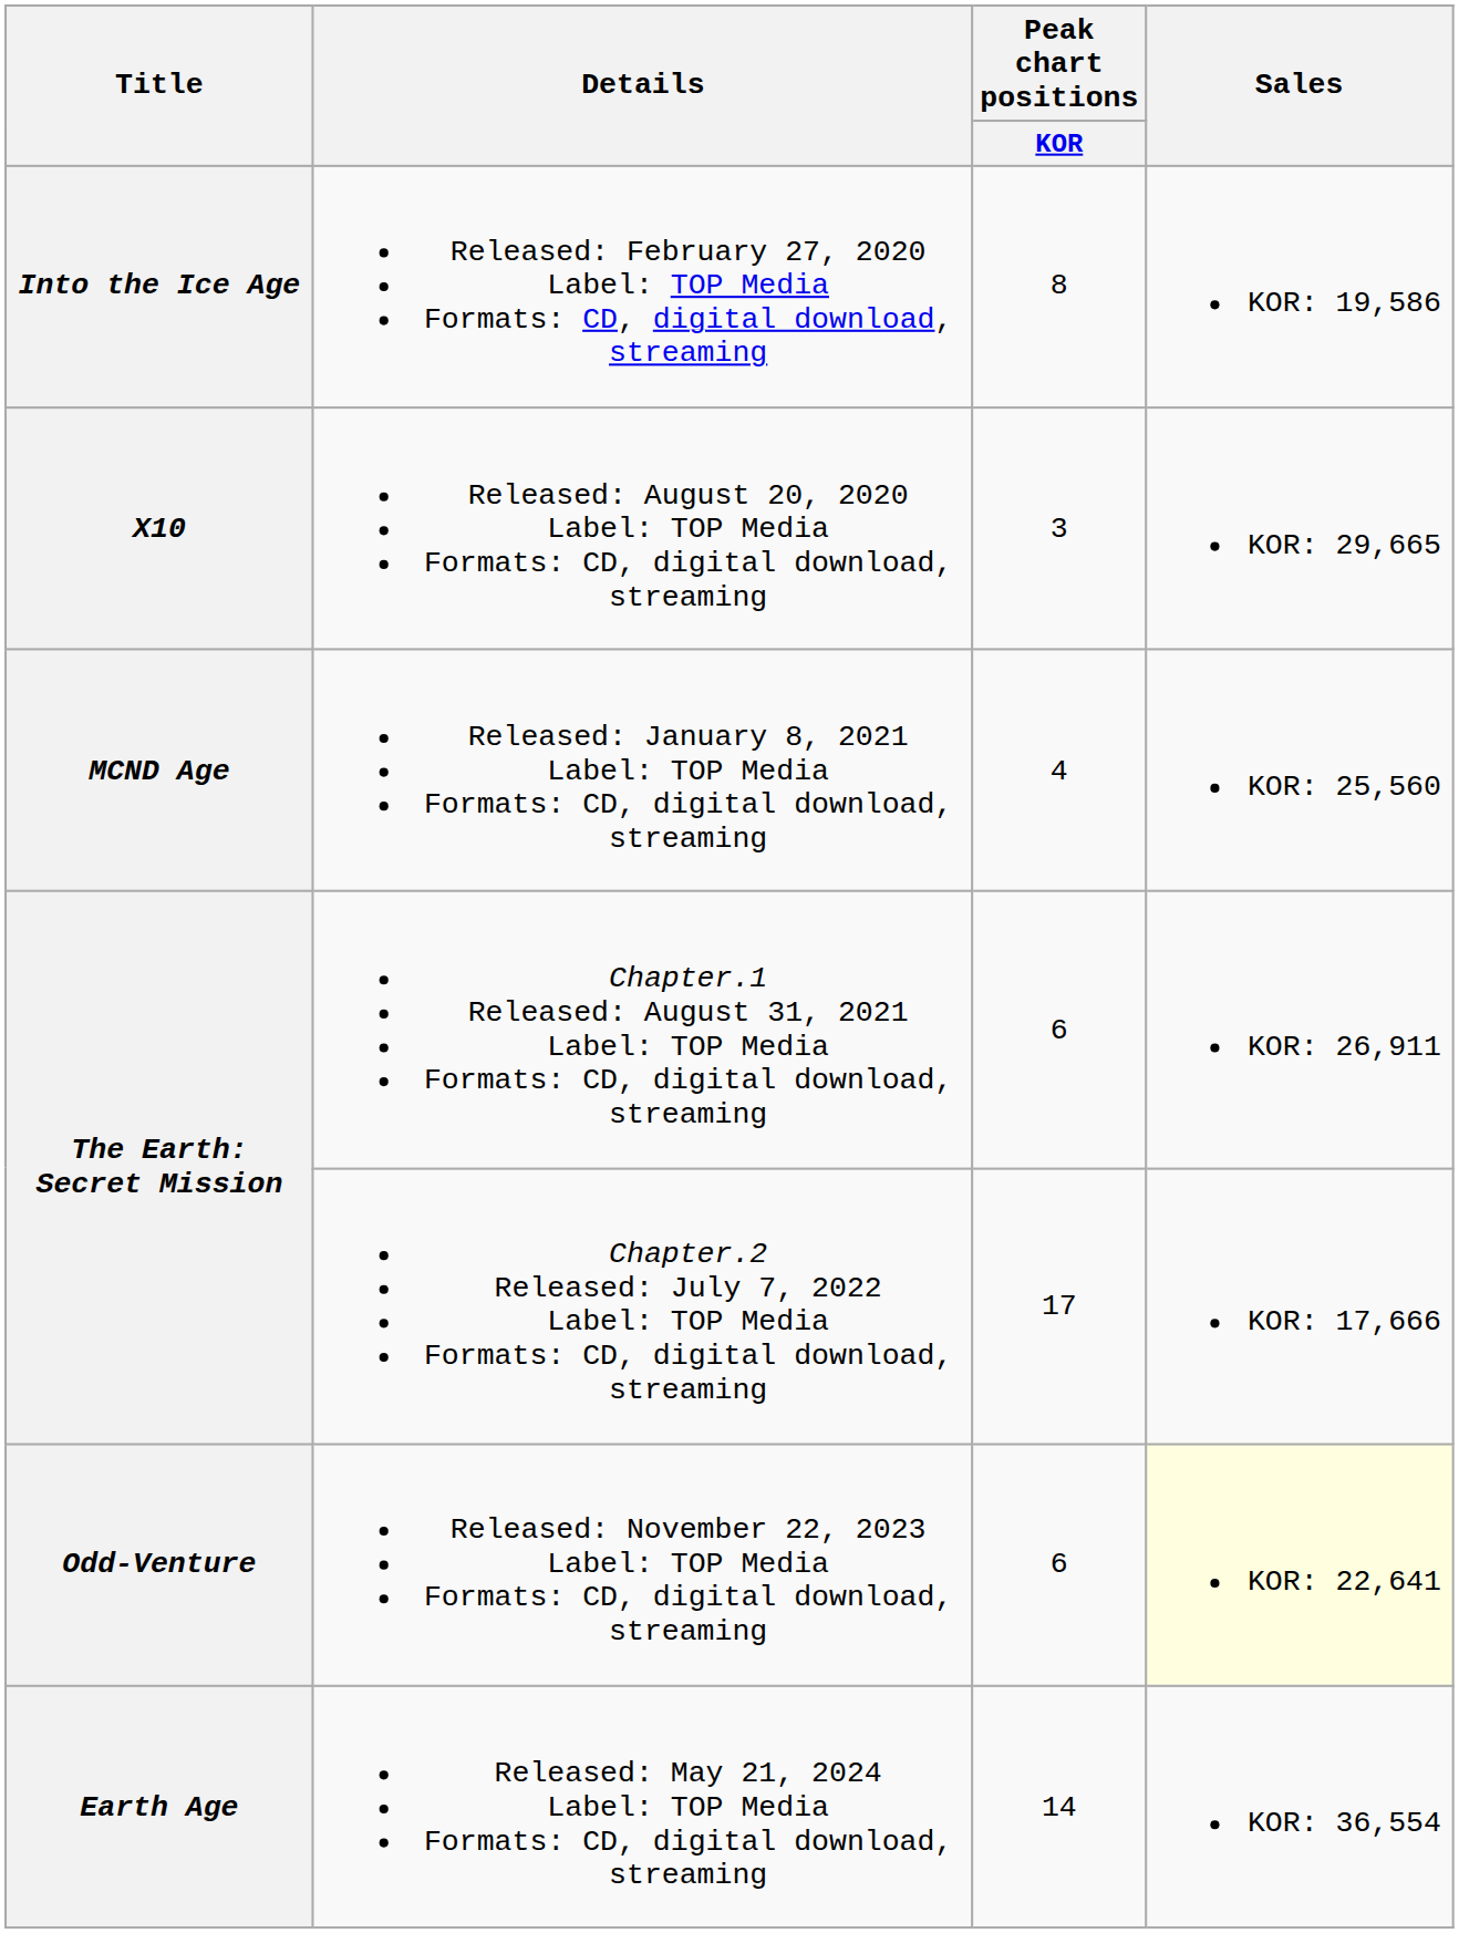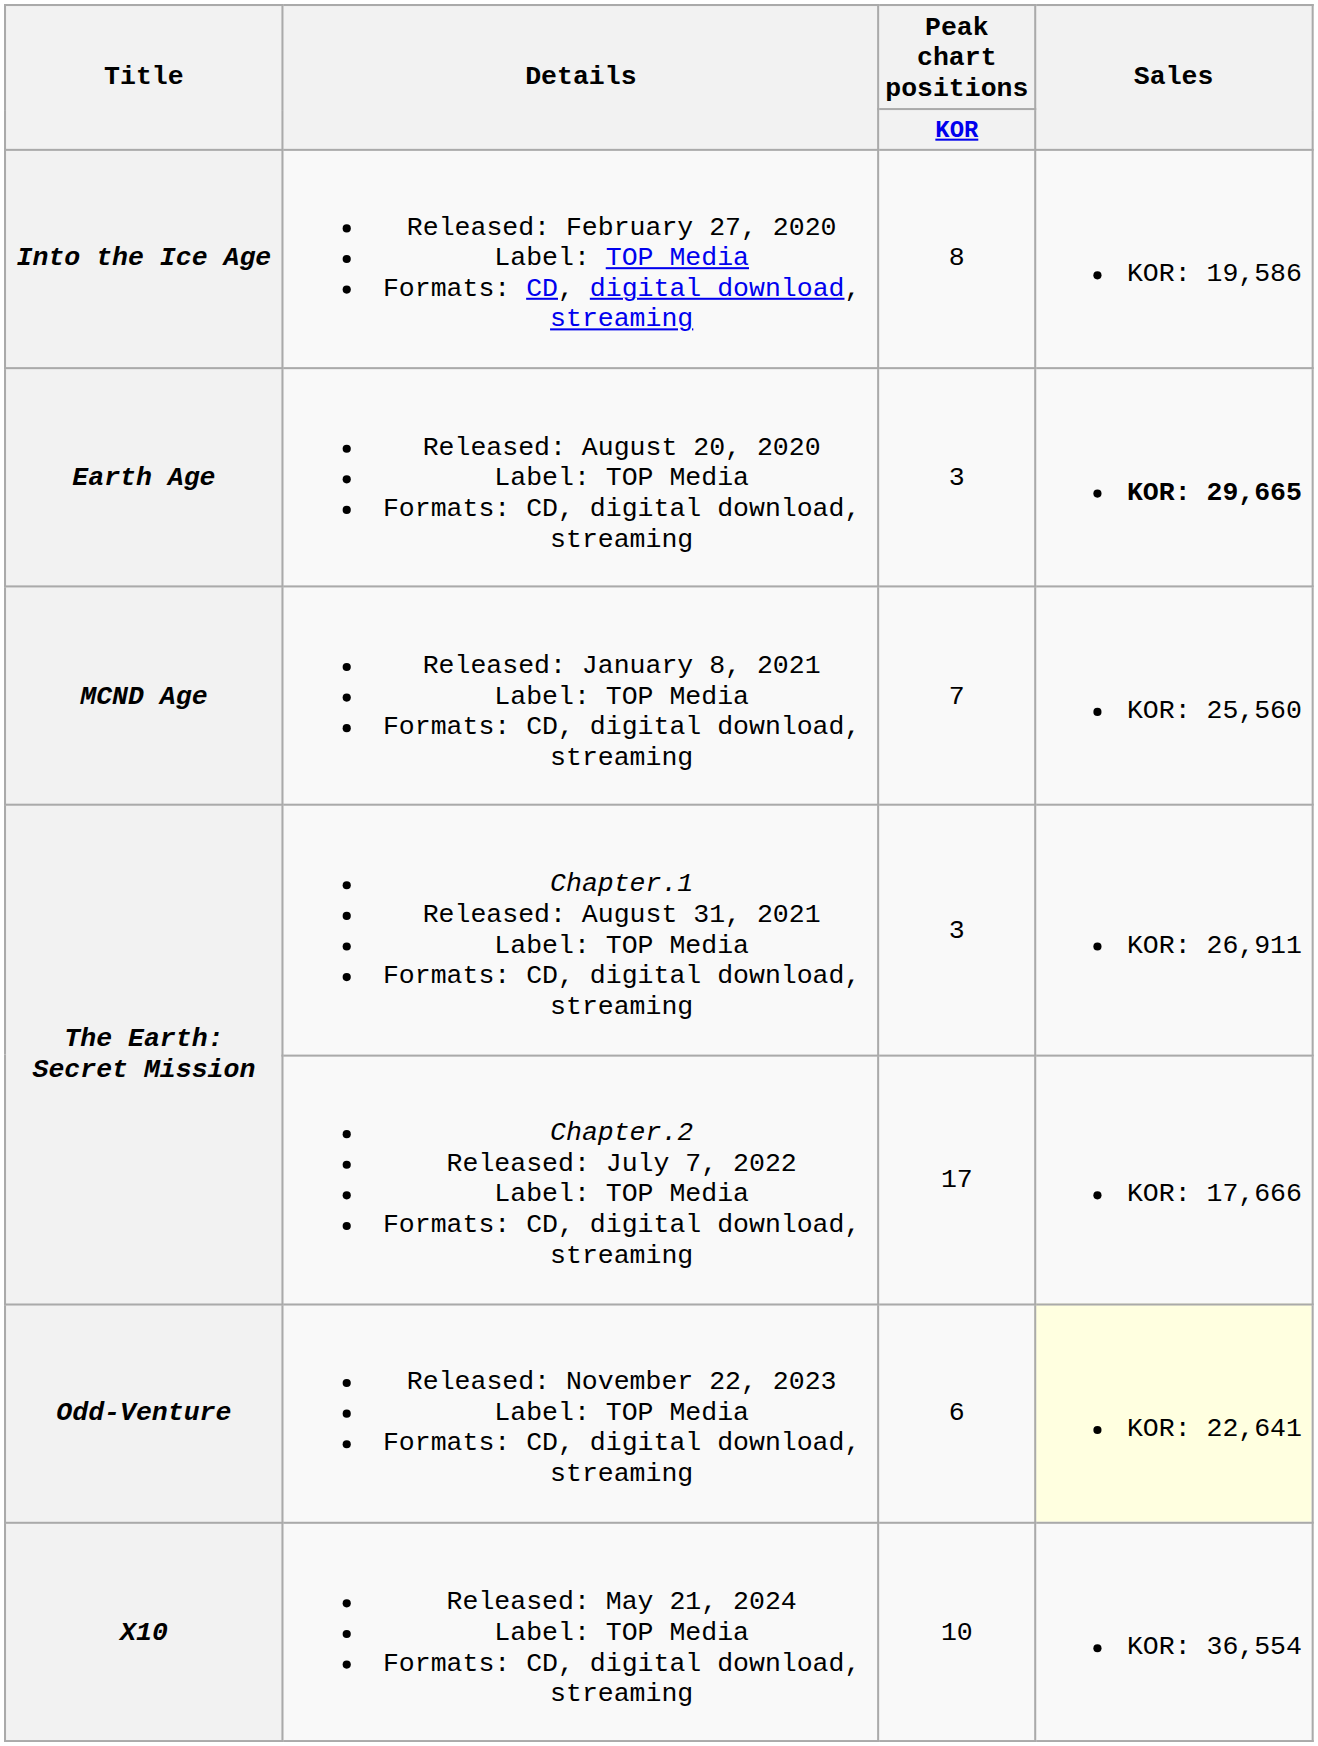row 4 | Title: X10 -> Earth Age
row 4 | Sales: normal -> bold
row 5 | Peak chart positions / KOR: 4 -> 7
row 6 | Peak chart positions / KOR: 6 -> 3
row 9 | Title: Earth Age -> X10
row 9 | Peak chart positions / KOR: 14 -> 10
